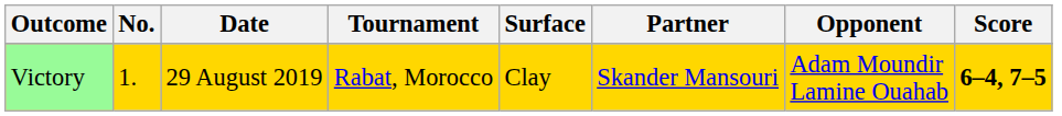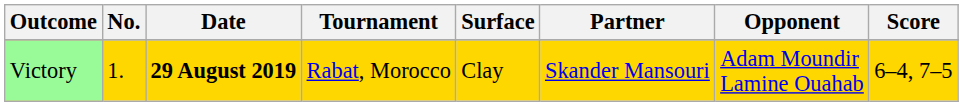Victory | Date: normal -> bold
Victory | Score: bold -> normal
